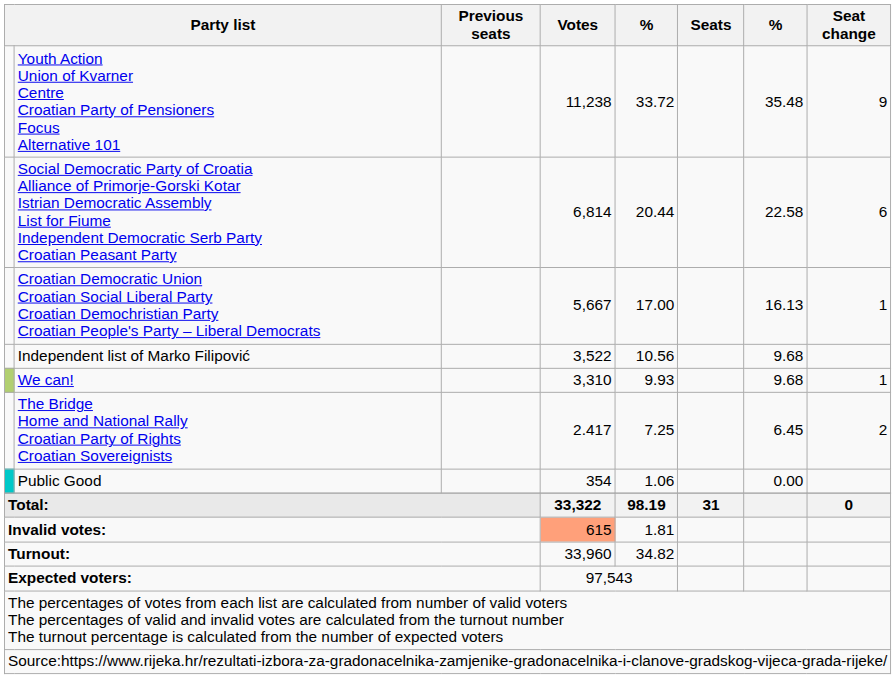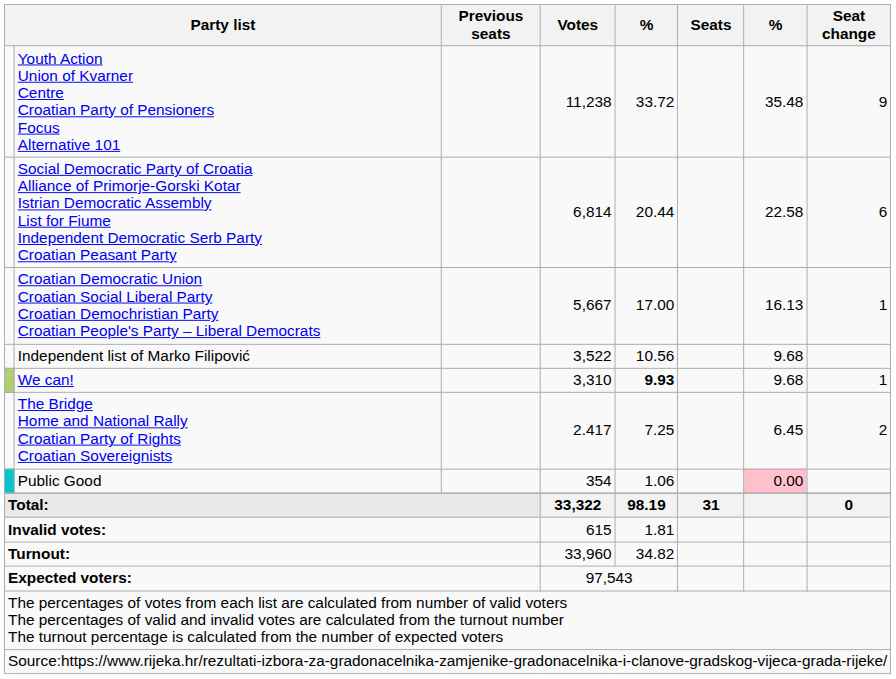We can! | column 5: normal -> bold
Public Good | column 7: no background -> pink background
Invalid votes: | Votes: lightsalmon background -> no background
